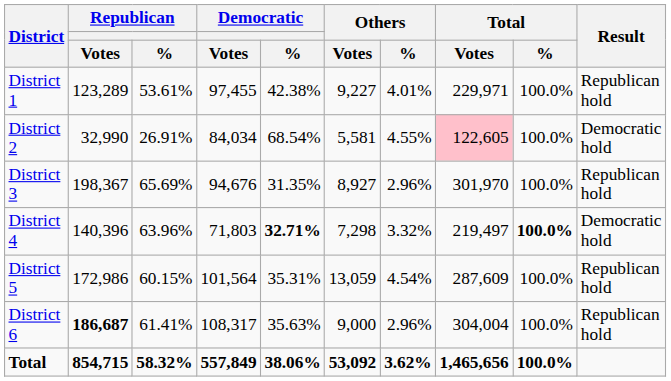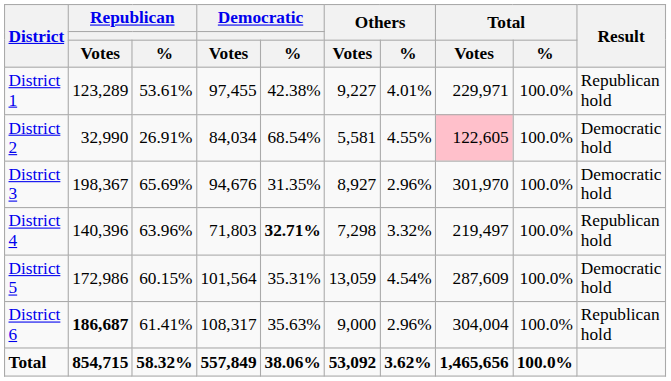District 3 | Result: Republican hold -> Democratic hold
District 4 | Total / %: bold -> normal
District 4 | Result: Democratic hold -> Republican hold
District 5 | Result: Republican hold -> Democratic hold
